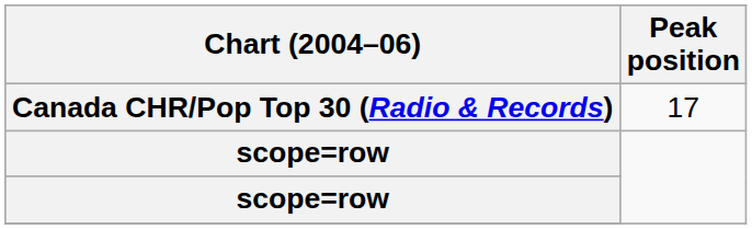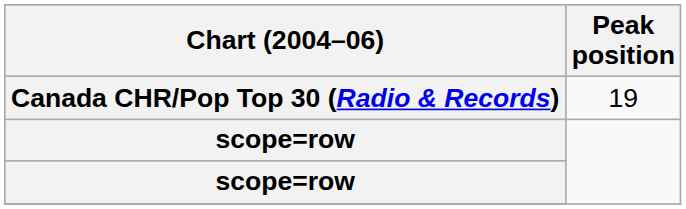Canada CHR/Pop Top 30 (Radio & Records) | Peak position: 17 -> 19
